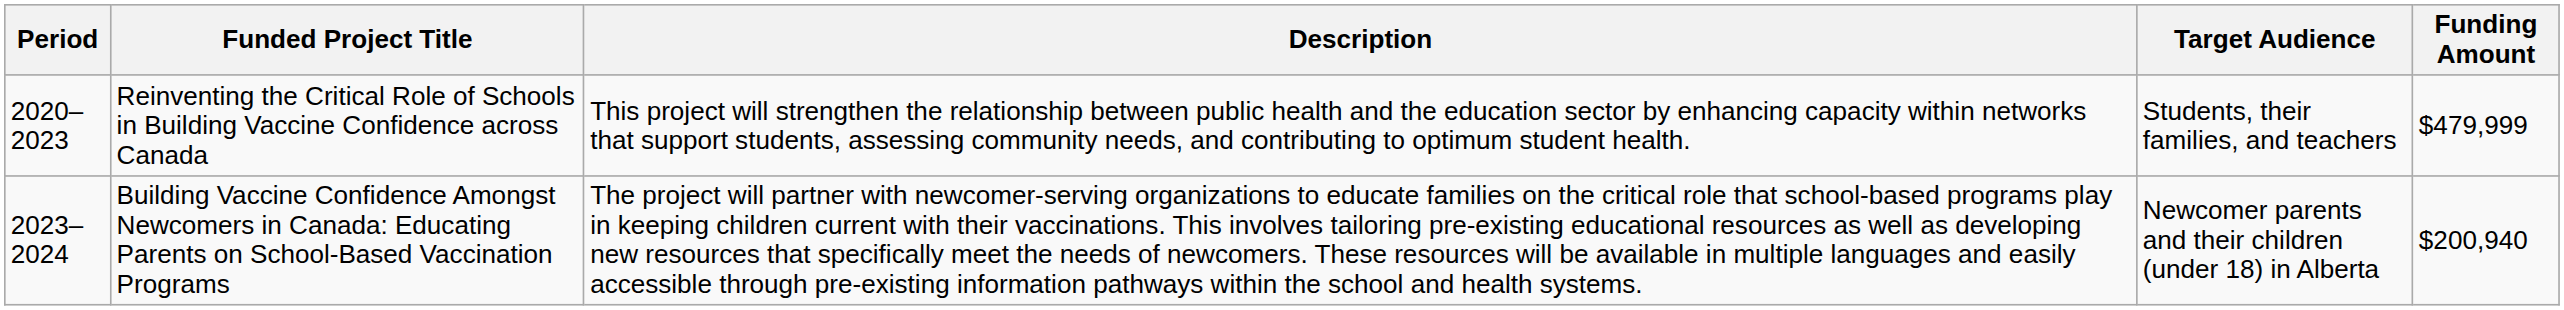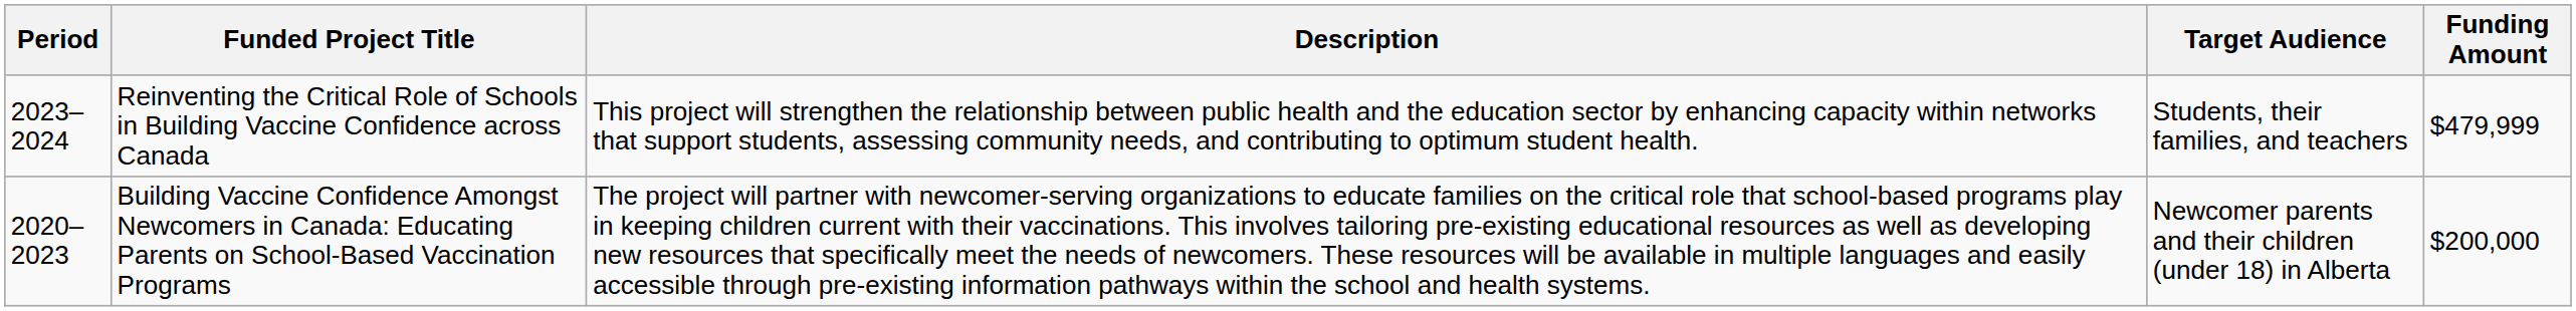row 2 | Period: 2020–2023 -> 2023–2024
row 3 | Period: 2023–2024 -> 2020–2023
row 3 | Funding Amount: $200,940 -> $200,000
